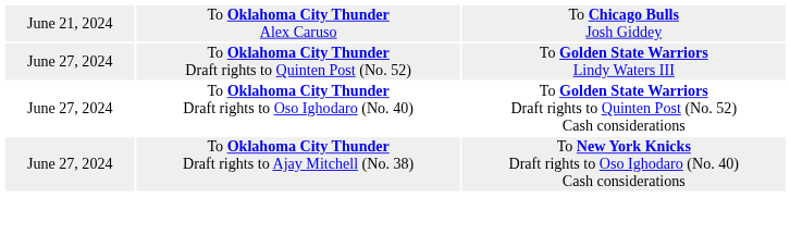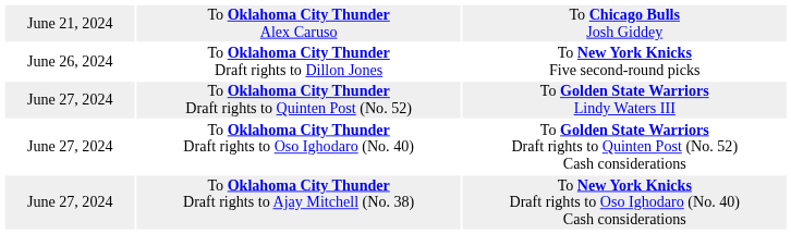+ row: June 26, 2024 | To Oklahoma City Thunder Draft rights to Dillon Jones | To New York Knicks Five second-round picks
